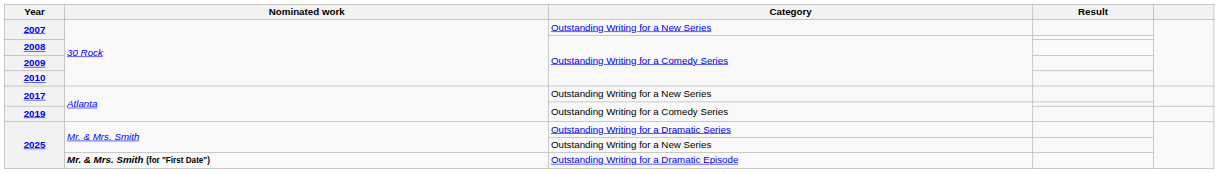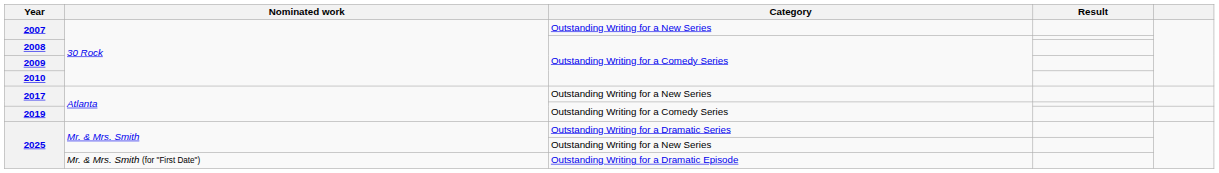2025 / Outstanding Writing for a Dramatic Episode | Nominated work: bold -> normal
